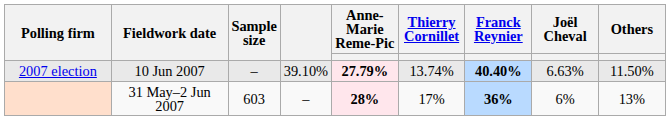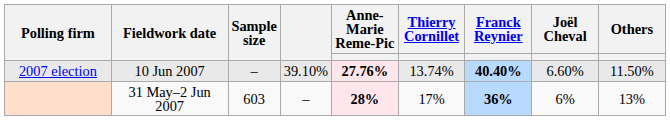2007 election | Anne-Marie Reme-Pic: 27.79% -> 27.76%
2007 election | Joël Cheval: 6.63% -> 6.60%
